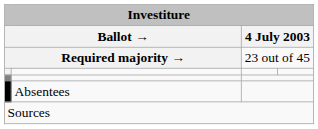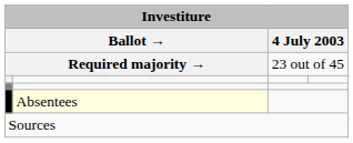Absentees | column 2: no background -> lightyellow background
